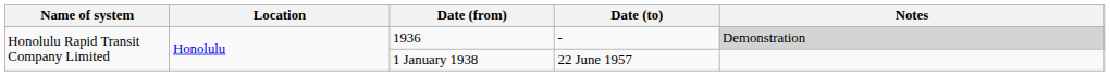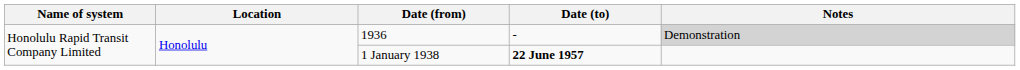1 January 1938 | Date (to): normal -> bold
